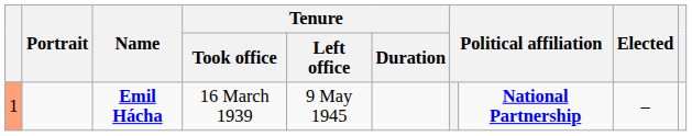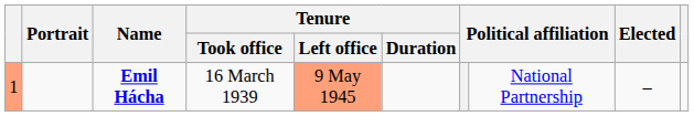Emil Hácha | Tenure / Left office: no background -> lightsalmon background
Emil Hácha | column 8: bold -> normal
